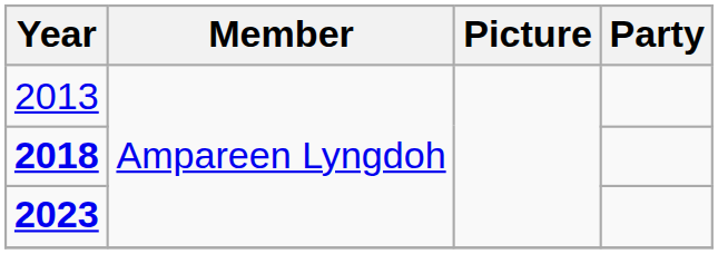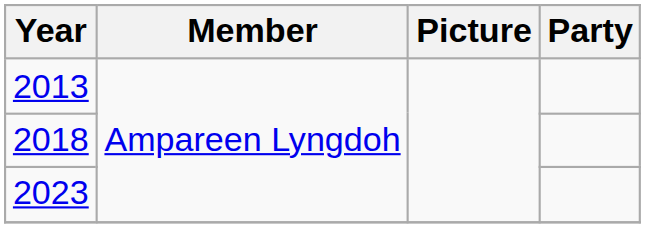2018 | Year: bold -> normal
2023 | Year: bold -> normal
